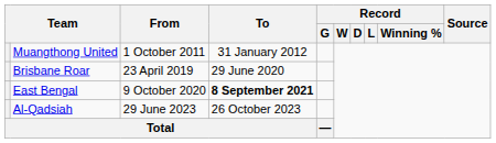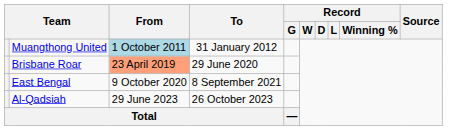Muangthong United | From: no background -> lightblue background
Brisbane Roar | From: no background -> lightsalmon background
East Bengal | To: bold -> normal
